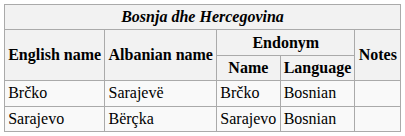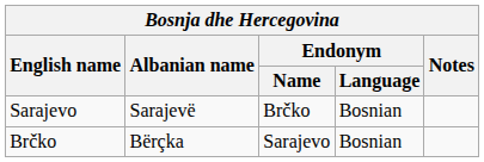row 4 | English name: Brčko -> Sarajevo
row 5 | English name: Sarajevo -> Brčko
